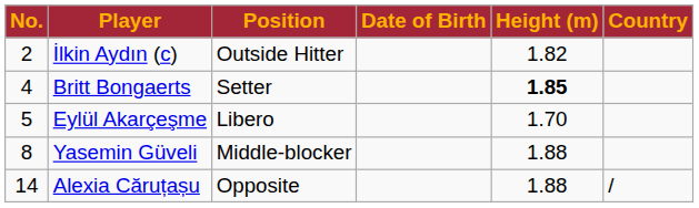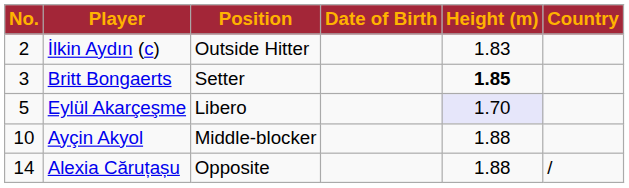İlkin Aydın (c) | Height (m): 1.82 -> 1.83
Britt Bongaerts | No.: 4 -> 3
Eylül Akarçeşme | Height (m): no background -> lavender background
- row: 8 | Yasemin Güveli | Middle-blocker | 1.88
+ row: 10 | Ayçin Akyol | Middle-blocker | 1.88
